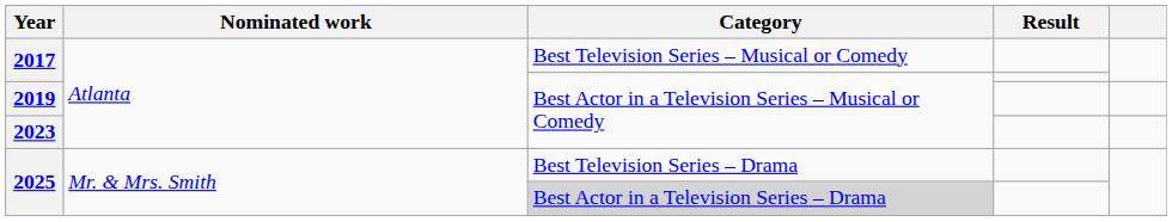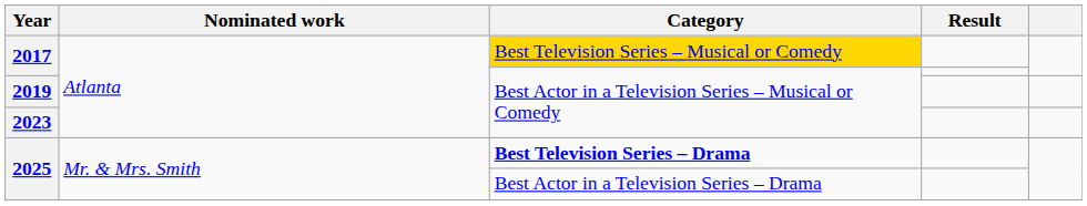2017 / Best Television Series – Musical or Comedy | Category: no background -> gold background
2025 / Best Television Series – Drama | Category: normal -> bold
2025 / Best Actor in a Television Series – Drama | Category: lightgrey background -> no background
